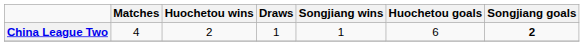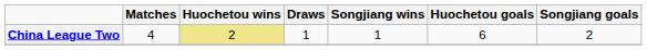China League Two | Huochetou wins: no background -> khaki background
China League Two | Songjiang goals: bold -> normal
